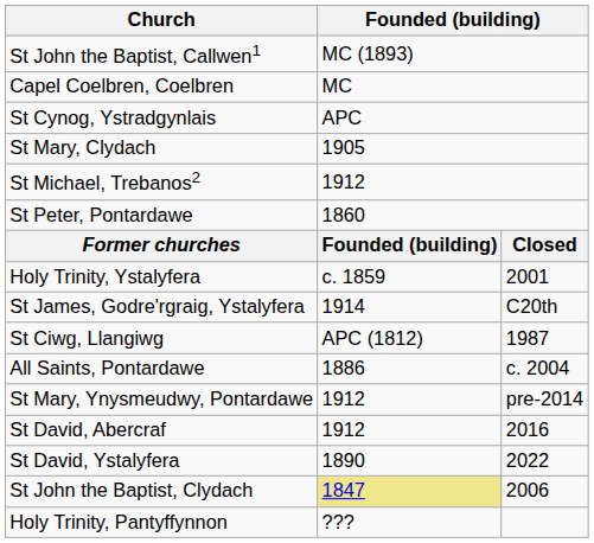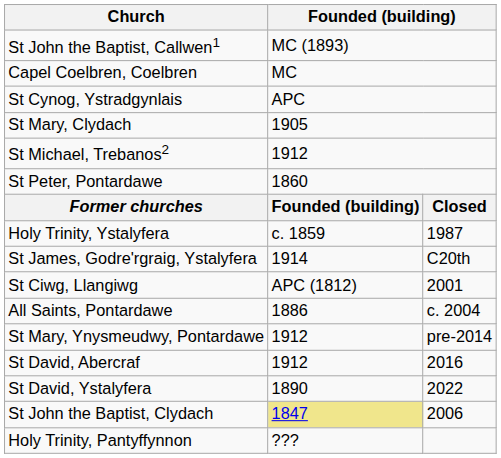Holy Trinity, Ystalyfera | column 3: 2001 -> 1987
St Ciwg, Llangiwg | column 3: 1987 -> 2001
